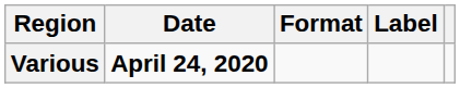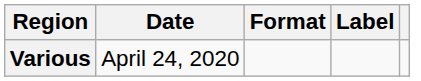Various | Date: bold -> normal
